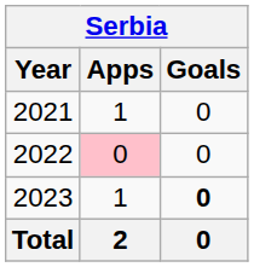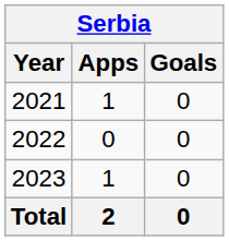2022 | Apps: pink background -> no background
2023 | Goals: bold -> normal
